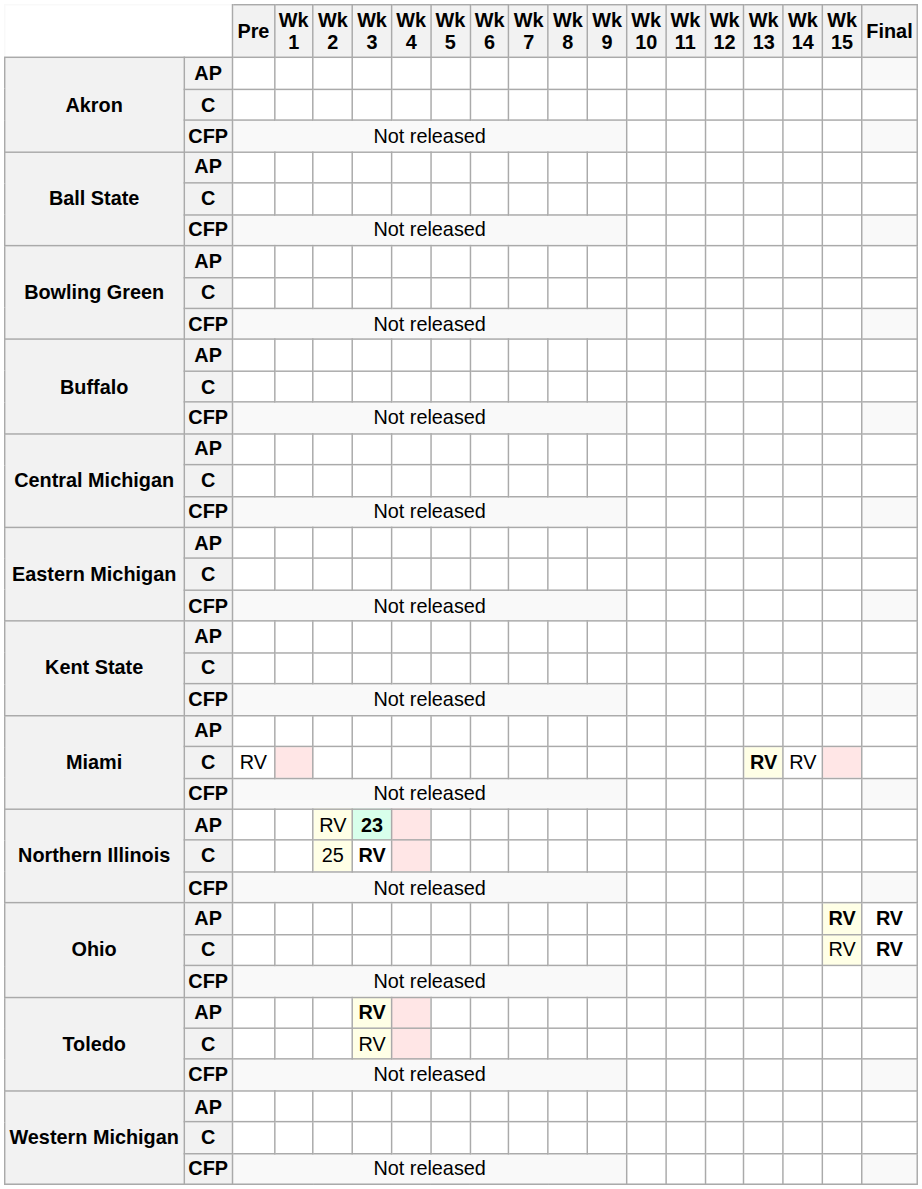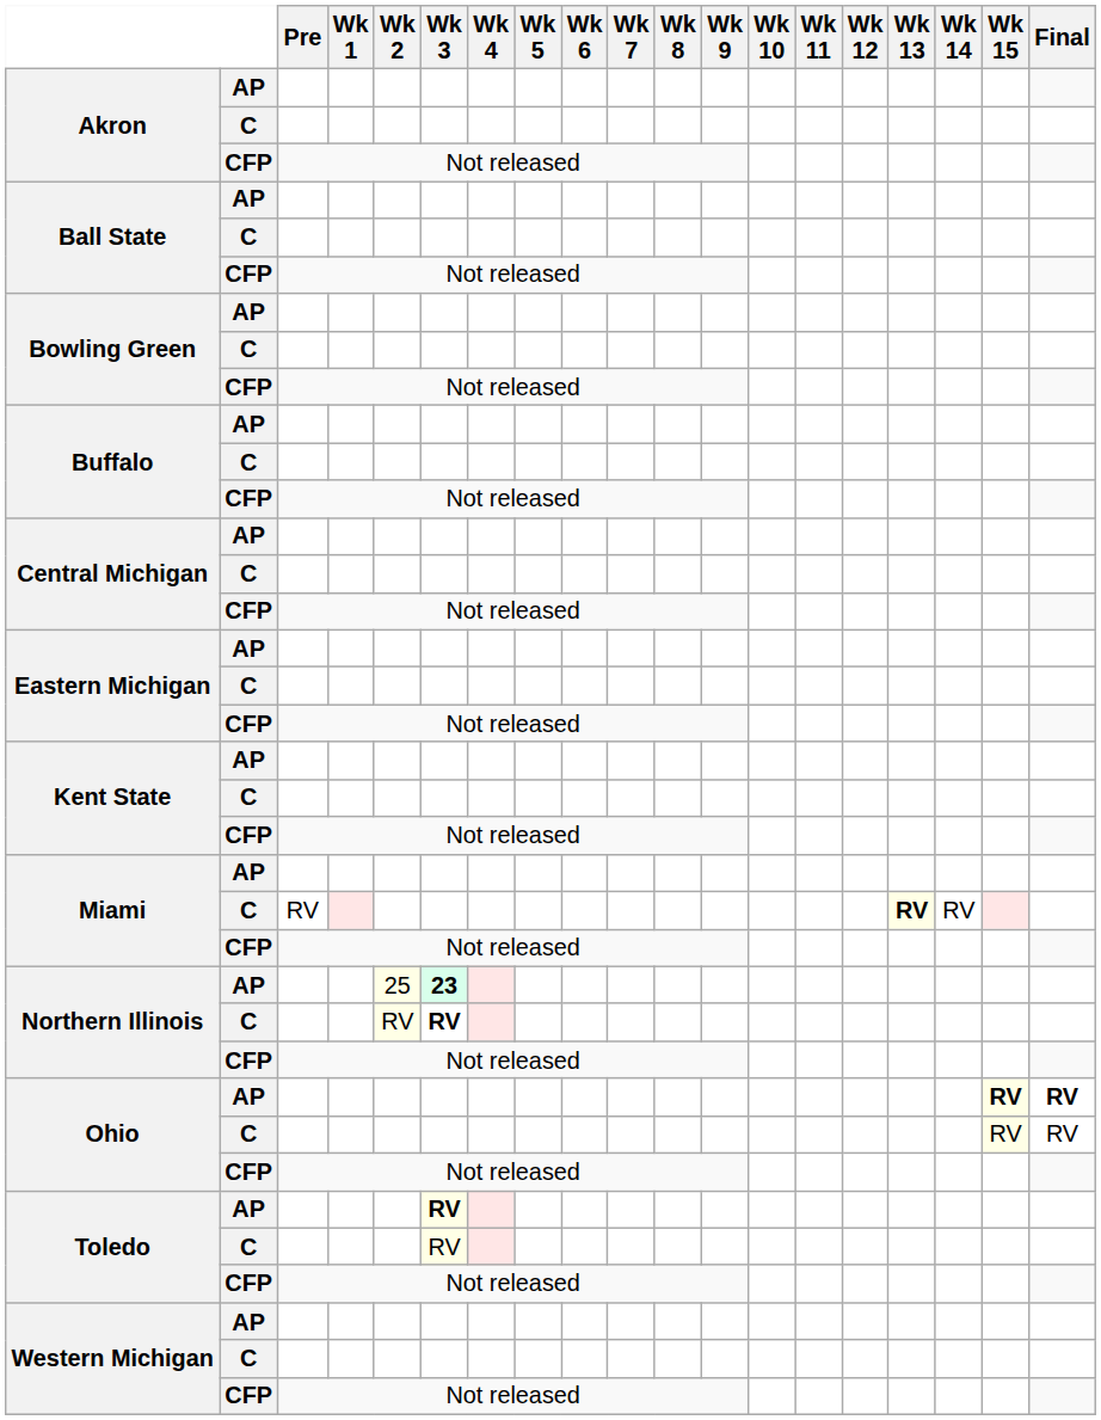Northern Illinois / AP | Wk 2: RV -> 25
Northern Illinois / C | Wk 2: 25 -> RV
Ohio / C | Final: bold -> normal
